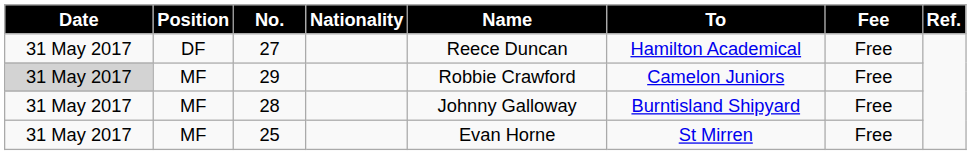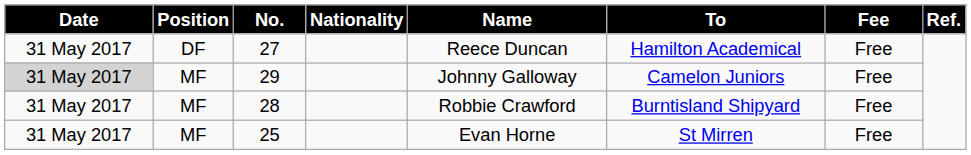29 | Name: Robbie Crawford -> Johnny Galloway
28 | Name: Johnny Galloway -> Robbie Crawford
